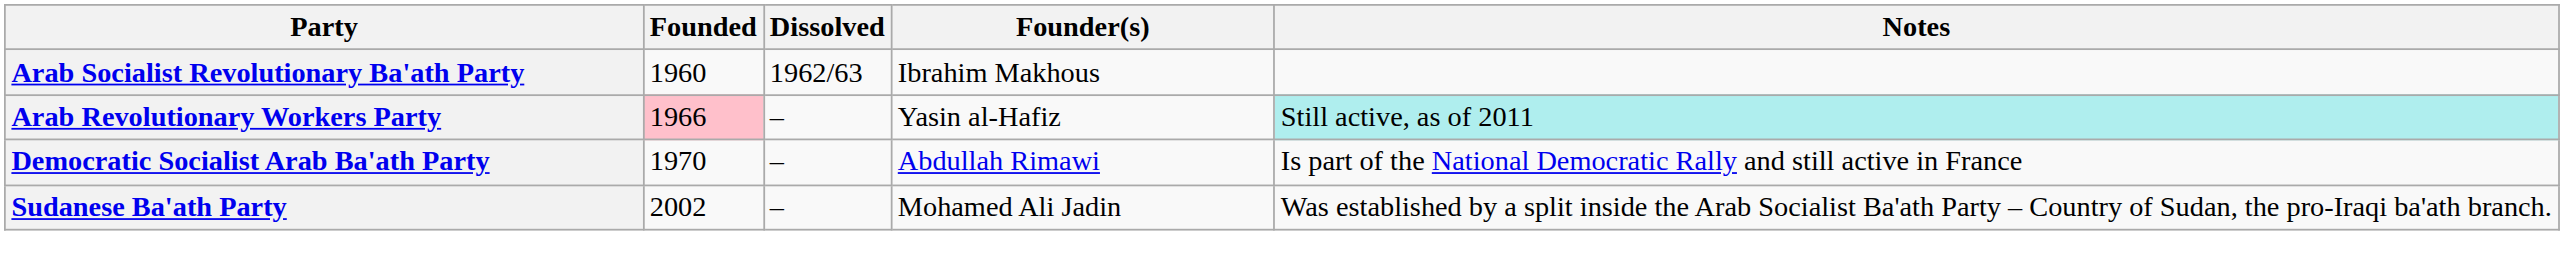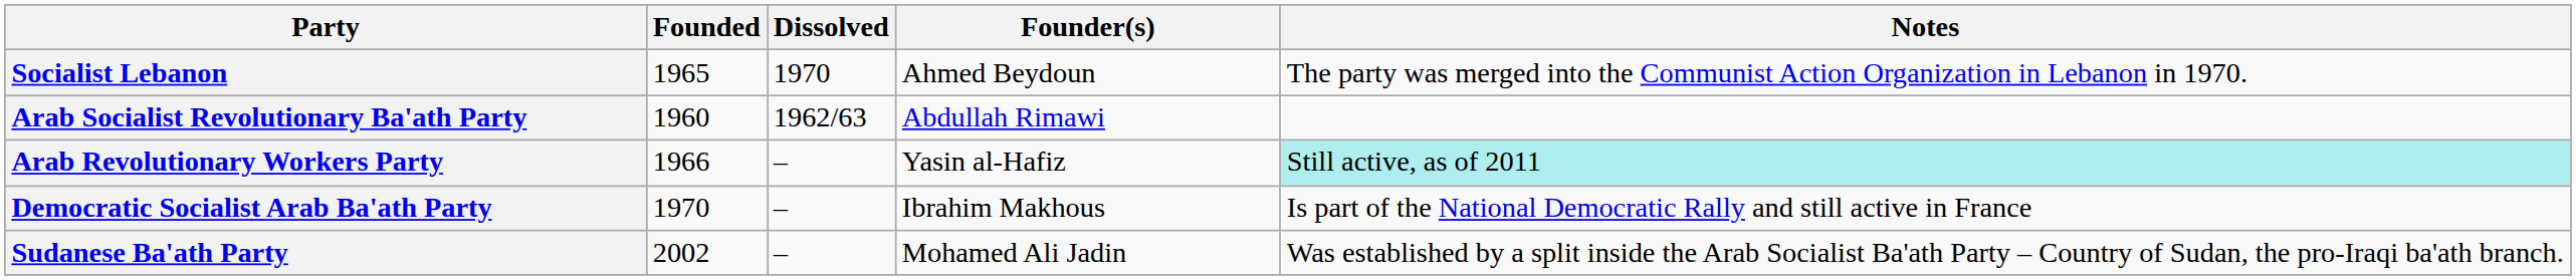+ row: Socialist Lebanon | 1965 | 1970 | Ahmed Beydoun | The party was merged into the Communist Action Organization in Lebanon in 1970.
Arab Socialist Revolutionary Ba'ath Party | Founder(s): Ibrahim Makhous -> Abdullah Rimawi
Arab Revolutionary Workers Party | Founded: pink background -> no background
Democratic Socialist Arab Ba'ath Party | Founder(s): Abdullah Rimawi -> Ibrahim Makhous
